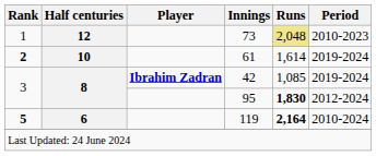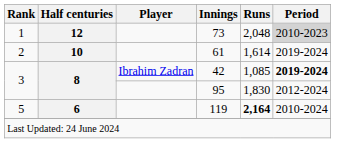73 | Runs: khaki background -> no background
73 | Period: no background -> lightgrey background
61 | Rank: bold -> normal
42 | Player: bold -> normal
42 | Period: normal -> bold
95 | Runs: bold -> normal
119 | Rank: bold -> normal
